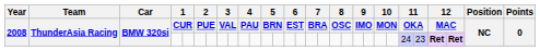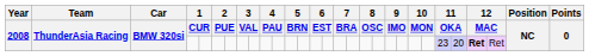row 3 | column 24: 24 -> 23
row 3 | column 25: 23 -> 20
row 3 | column 27: bold -> normal
